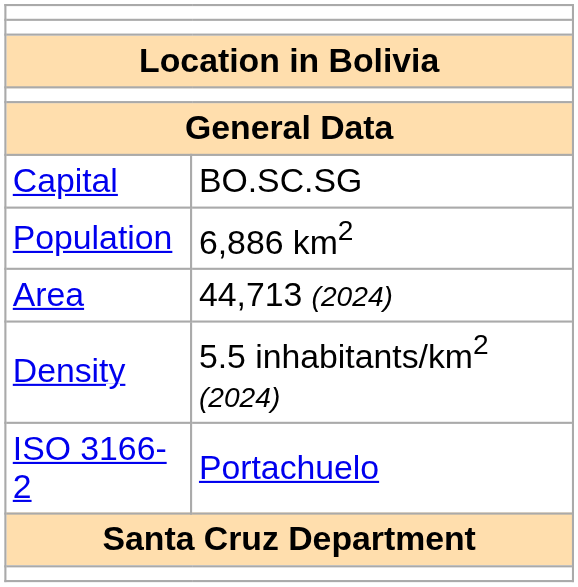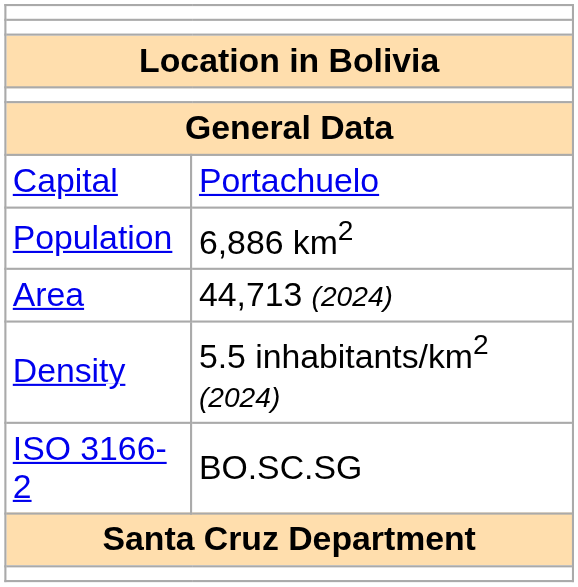row 6 | column 2: BO.SC.SG -> Portachuelo
row 10 | column 2: Portachuelo -> BO.SC.SG
